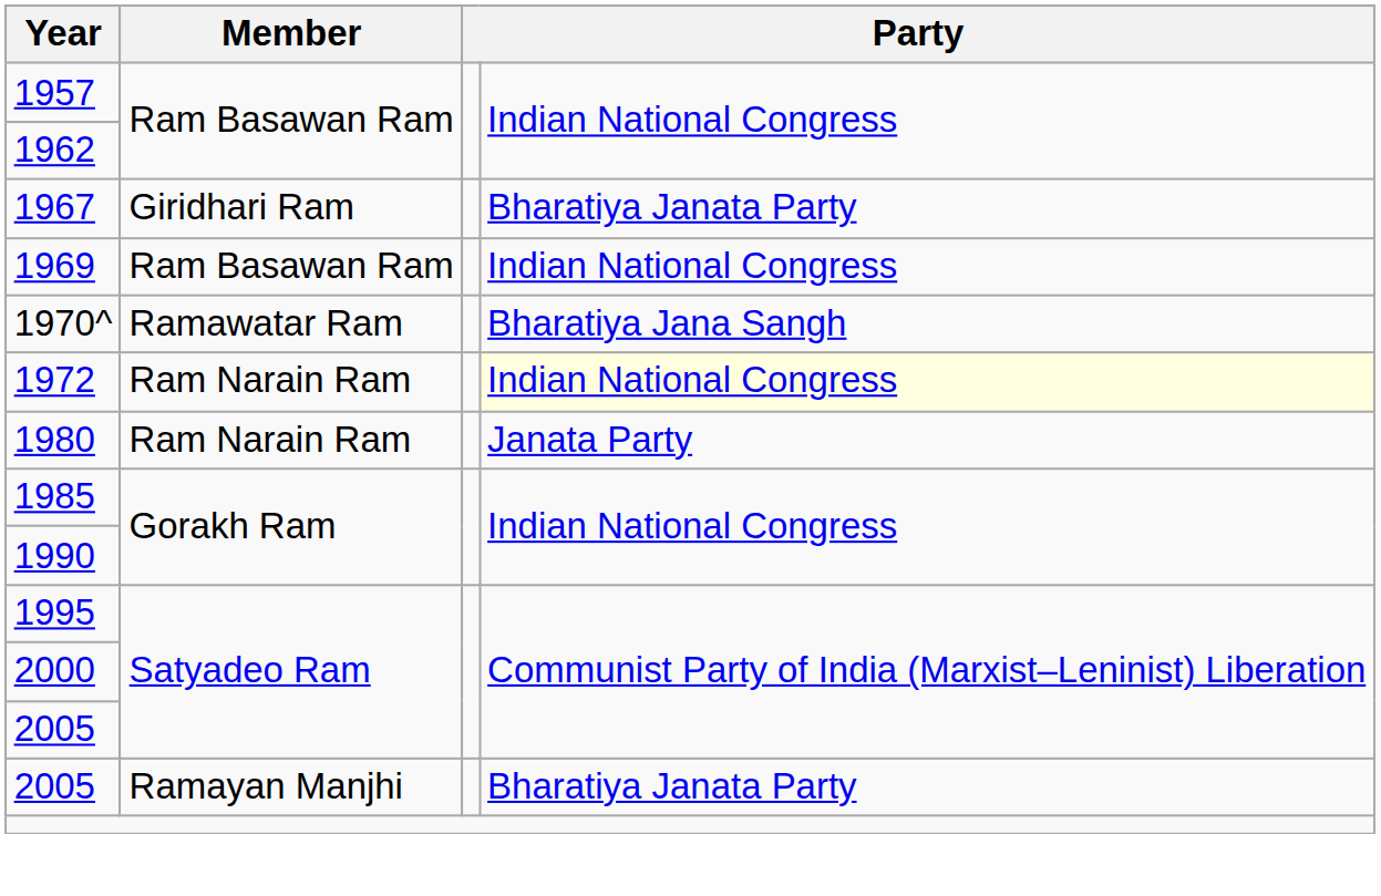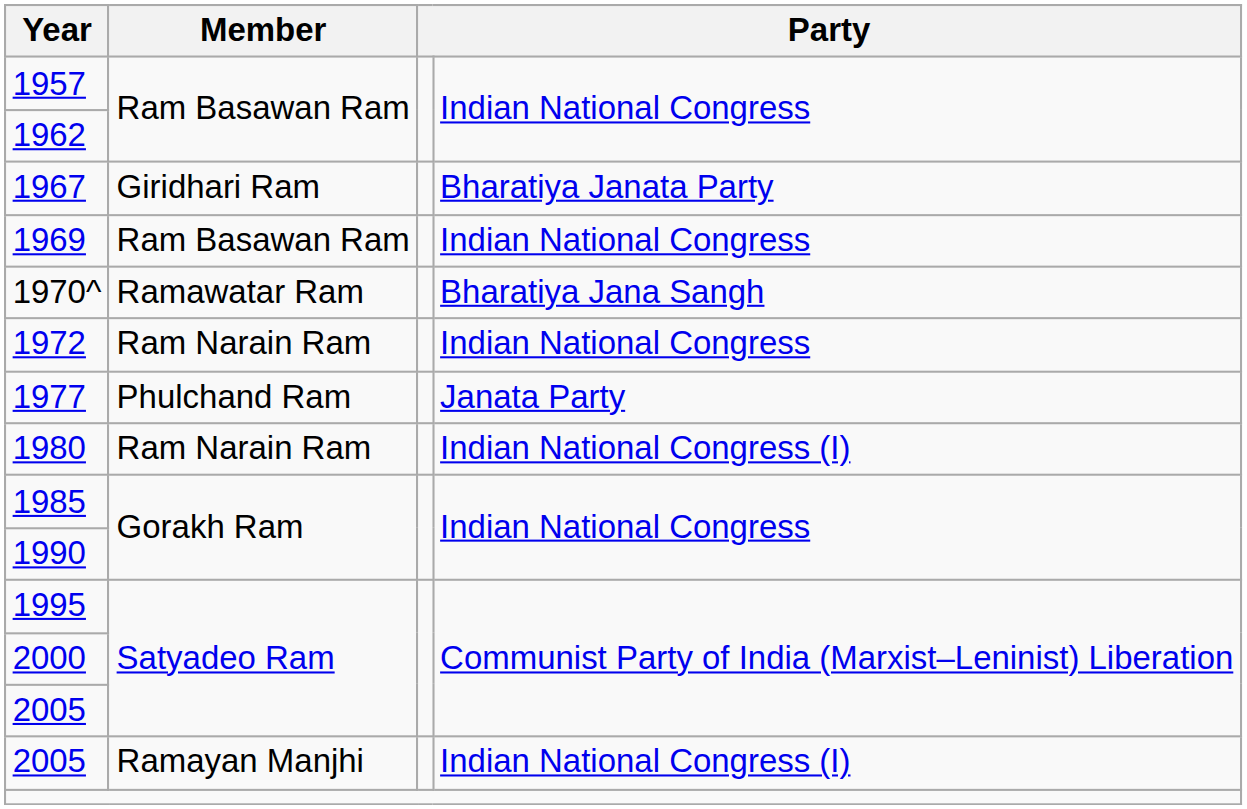1972 | column 4: lightyellow background -> no background
+ row: 1977 | Phulchand Ram | Janata Party
1980 | column 4: Janata Party -> Indian National Congress (I)
2005 / Ramayan Manjhi | column 4: Bharatiya Janata Party -> Indian National Congress (I)
